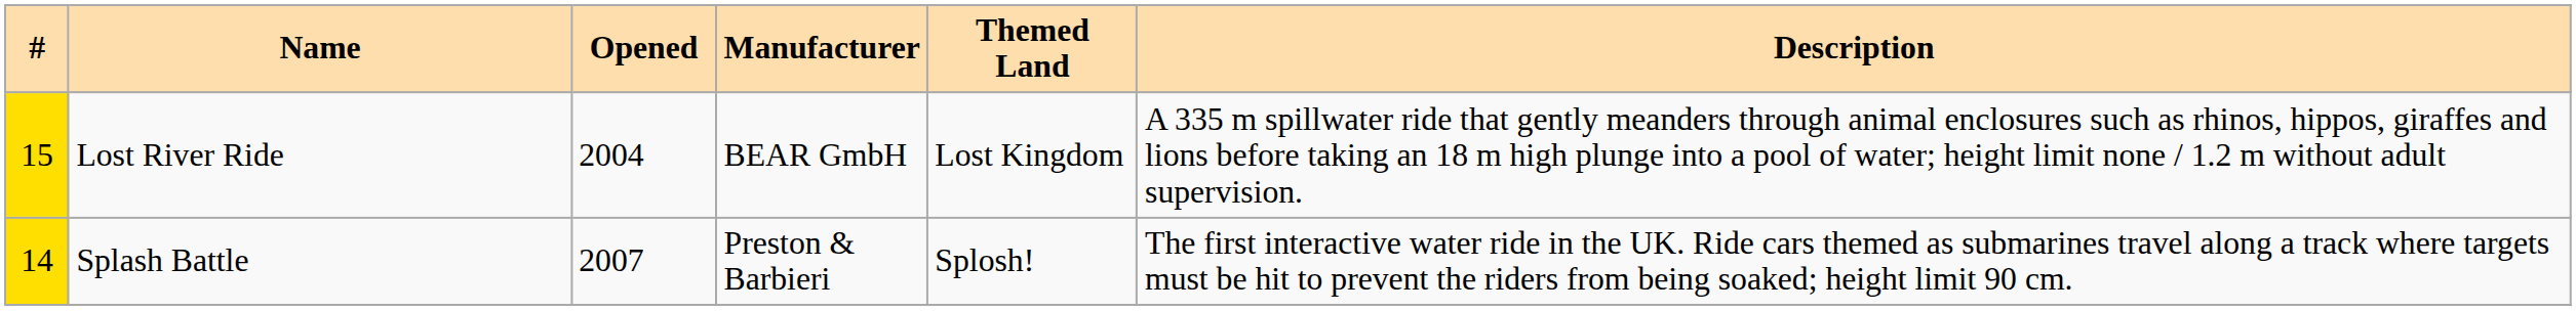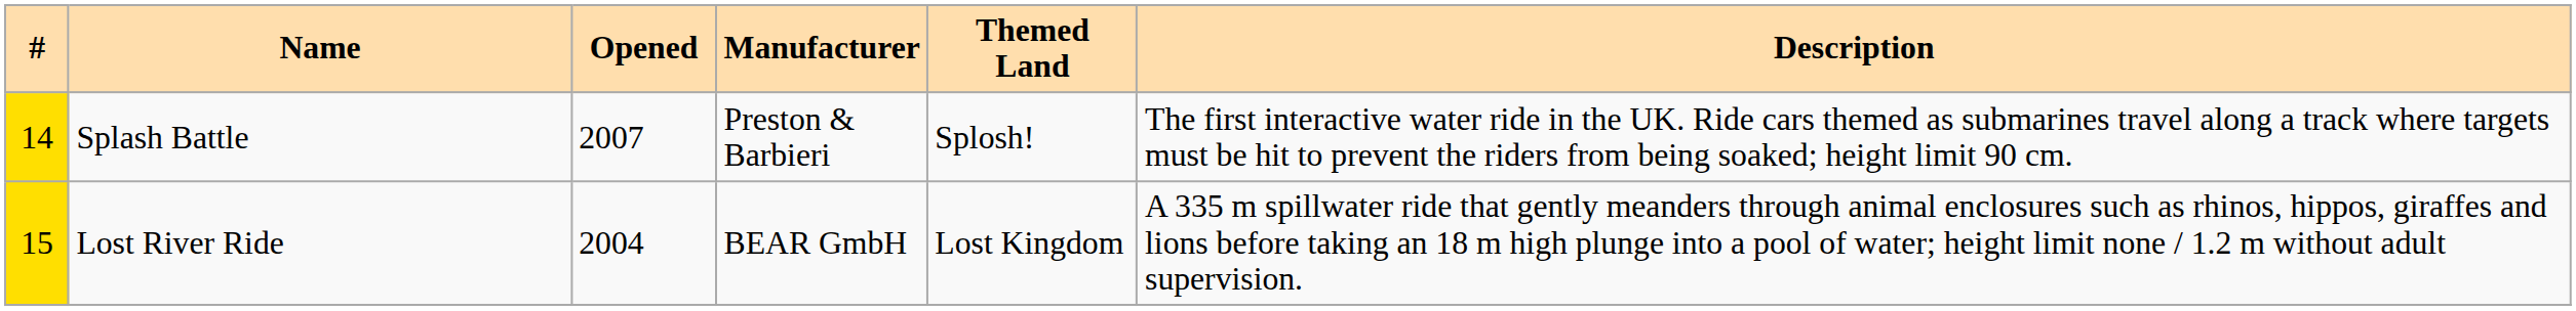rows swapped: Splash Battle <-> Lost River Ride
